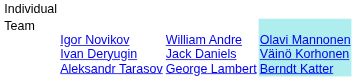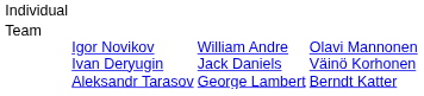Team | column 4: paleturquoise background -> no background
